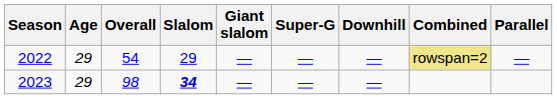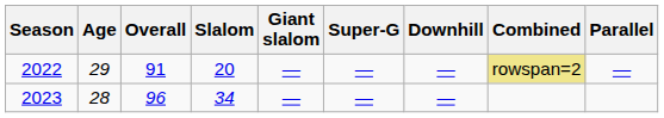2022 | Overall: 54 -> 91
2022 | Slalom: 29 -> 20
2023 | Age: 29 -> 28
2023 | Overall: 98 -> 96
2023 | Slalom: bold -> normal
